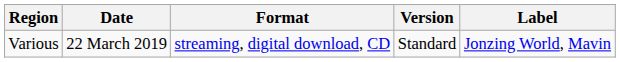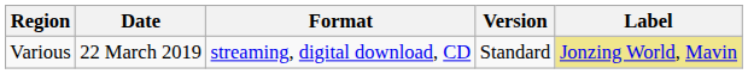Various | Label: no background -> khaki background
